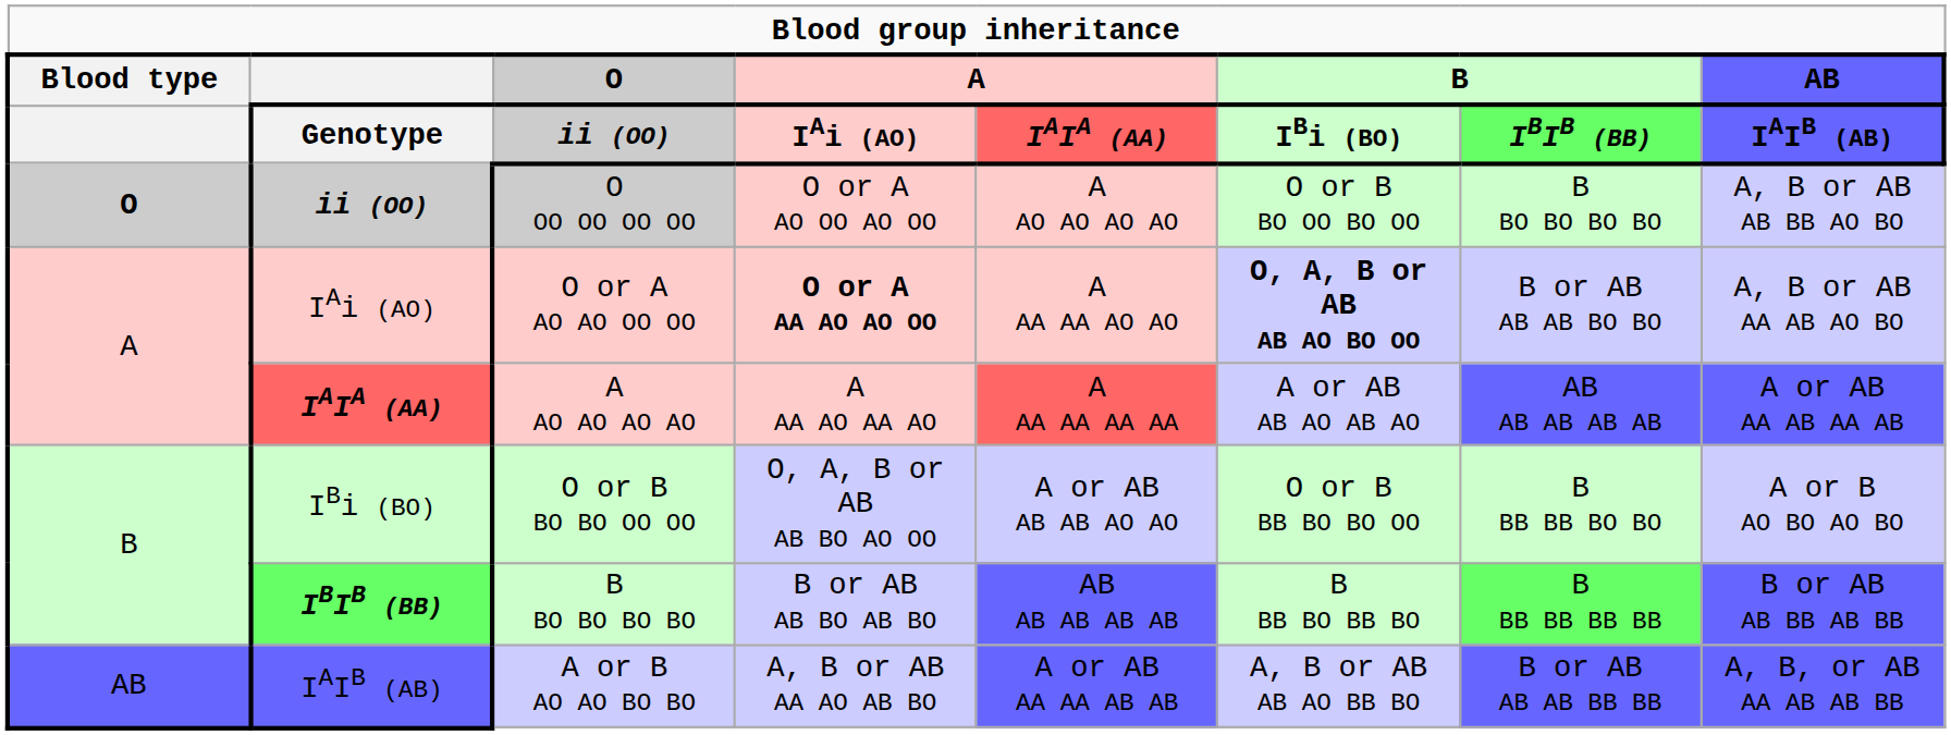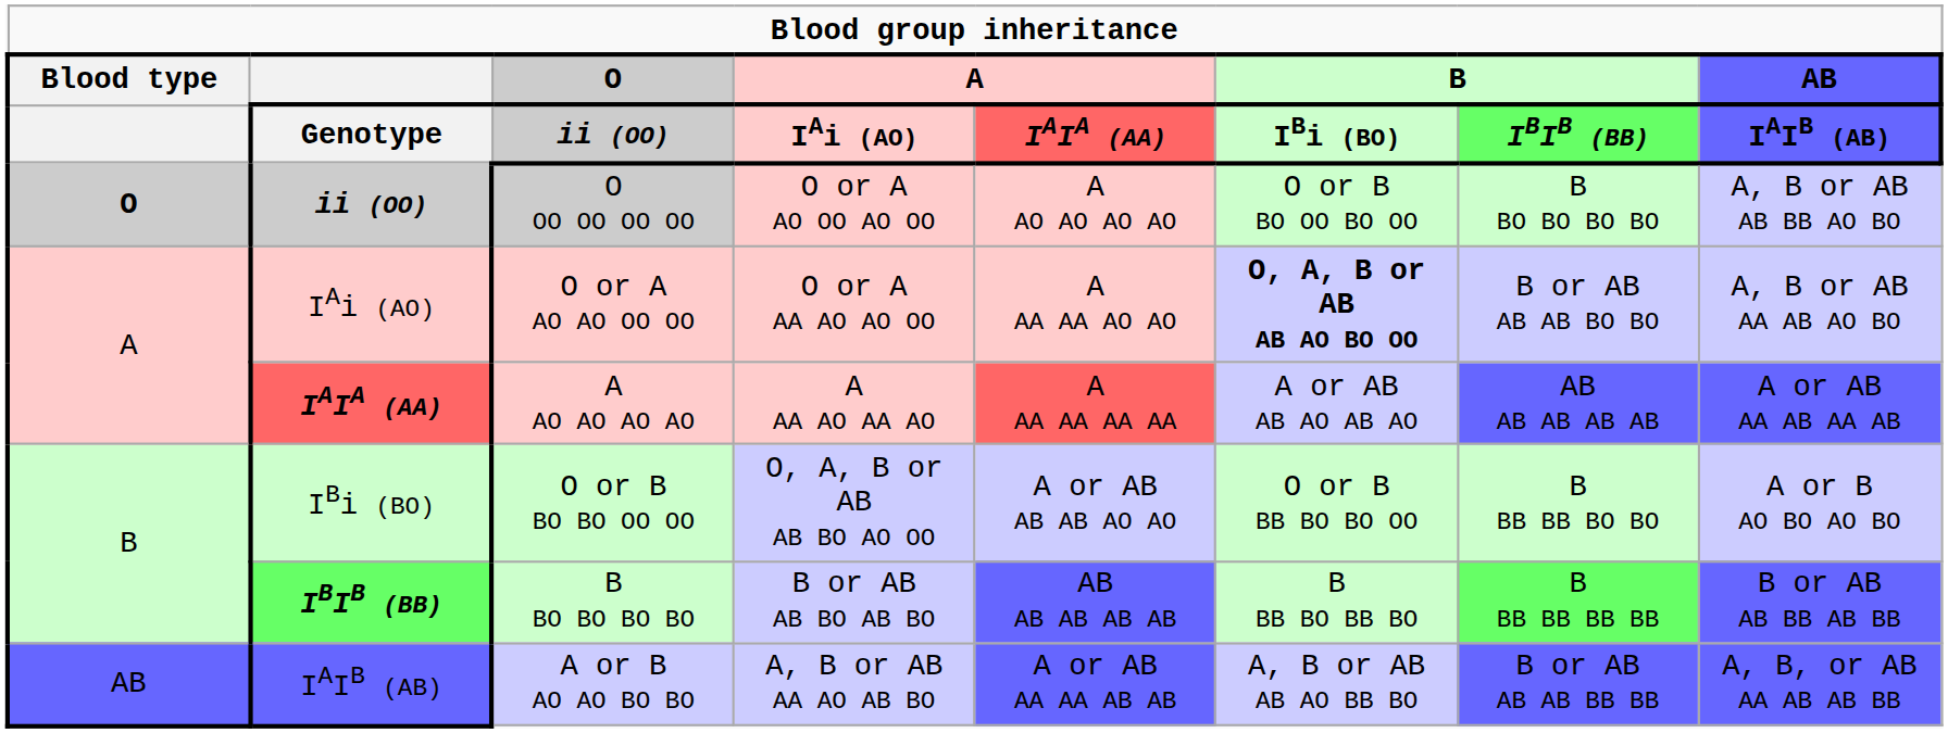row 5 | A / IAi (AO): bold -> normal
